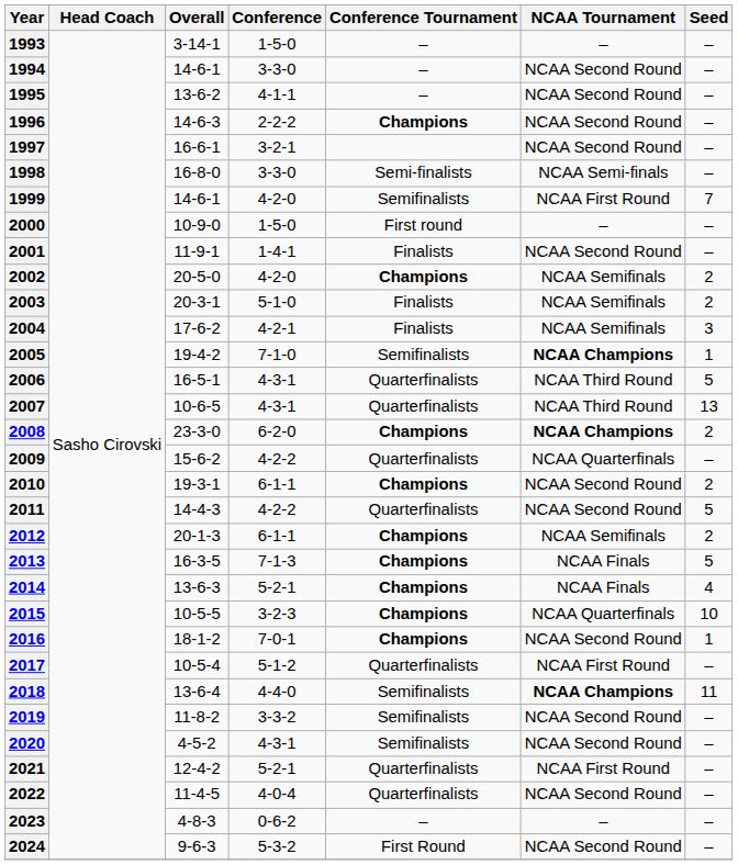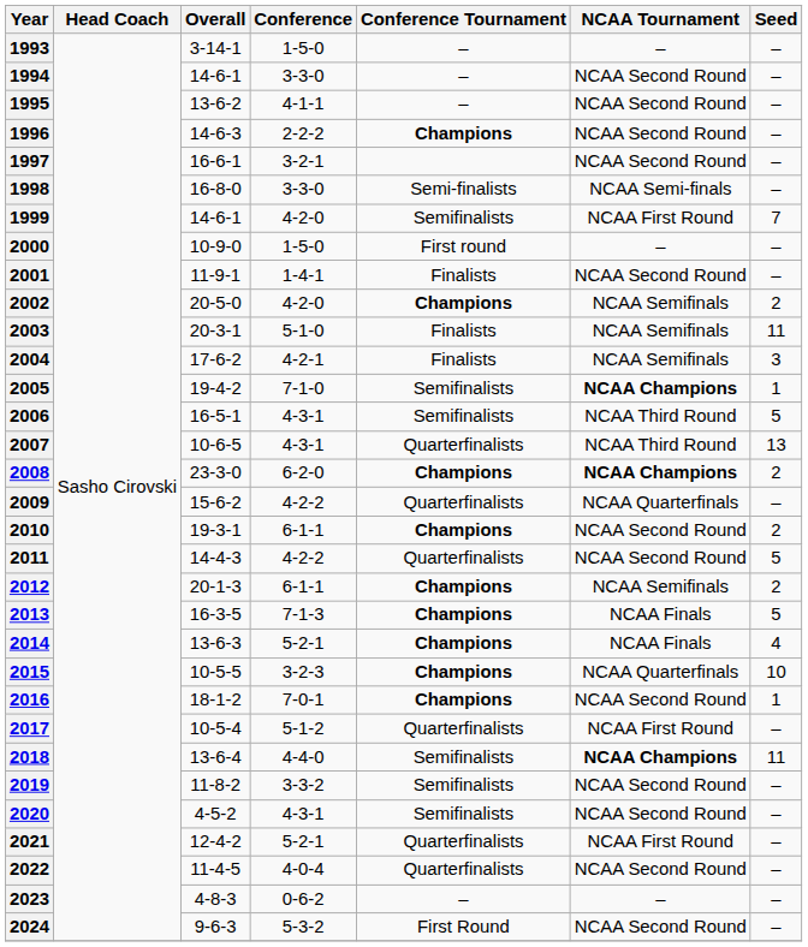2003 | Seed: 2 -> 11
2006 | Conference Tournament: Quarterfinalists -> Semifinalists
